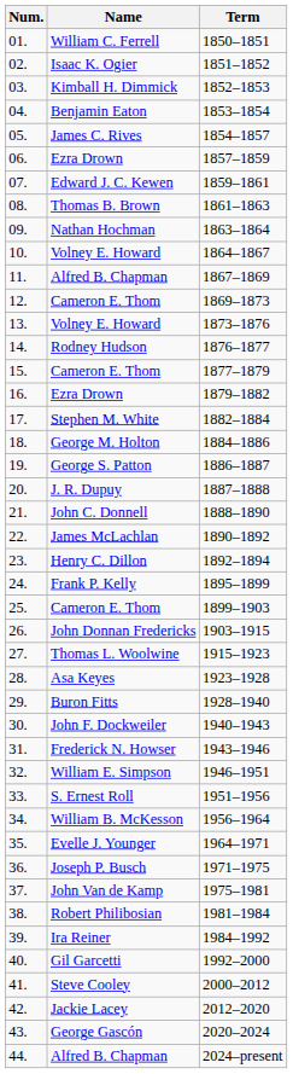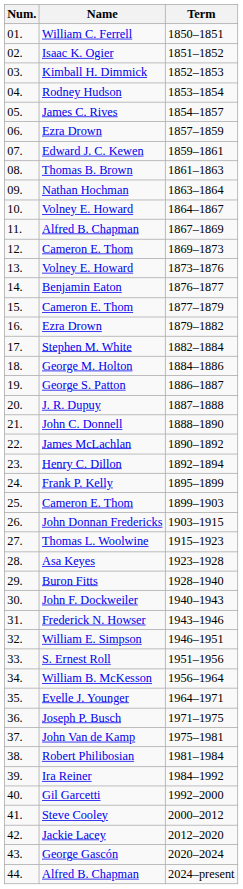04. | Name: Benjamin Eaton -> Rodney Hudson
14. | Name: Rodney Hudson -> Benjamin Eaton
